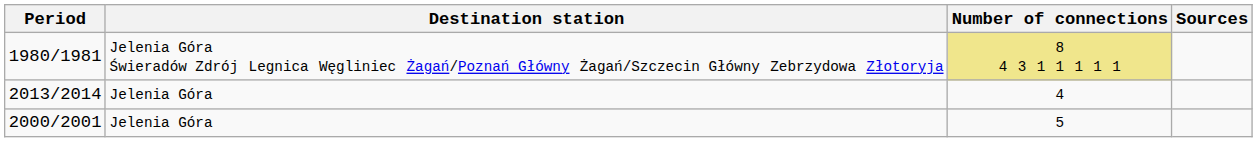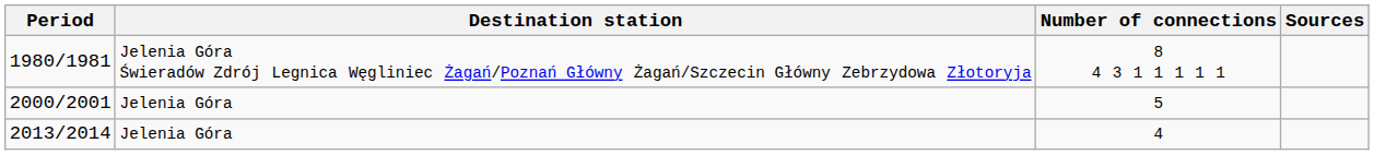1980/1981 | Number of connections: khaki background -> no background
rows swapped: 2000/2001 <-> 2013/2014
